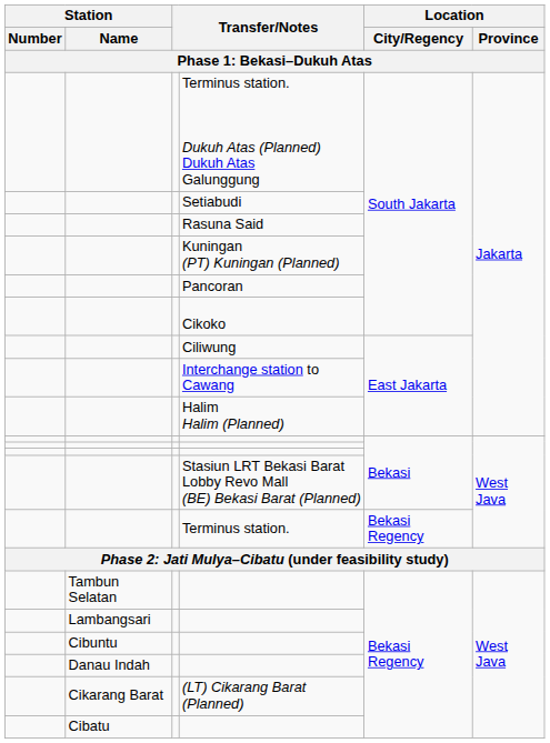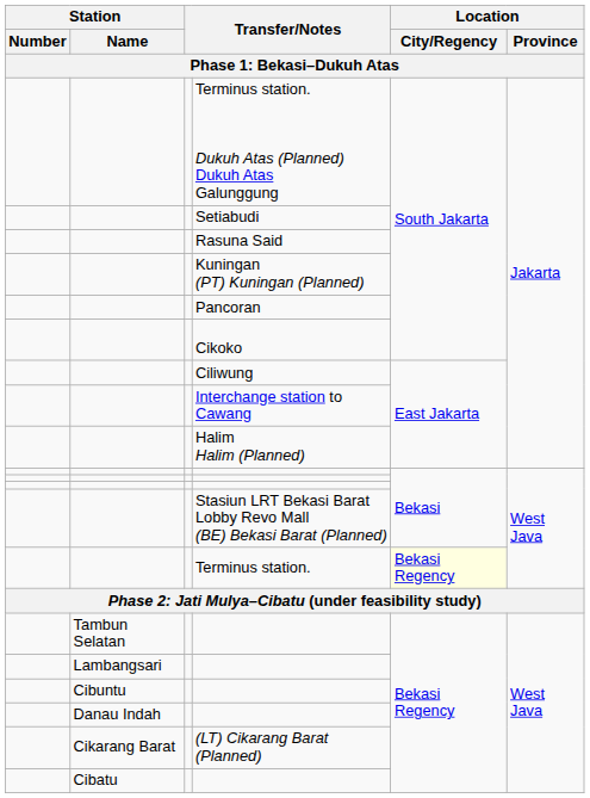Terminus station. | Location / City/Regency: no background -> lightyellow background
